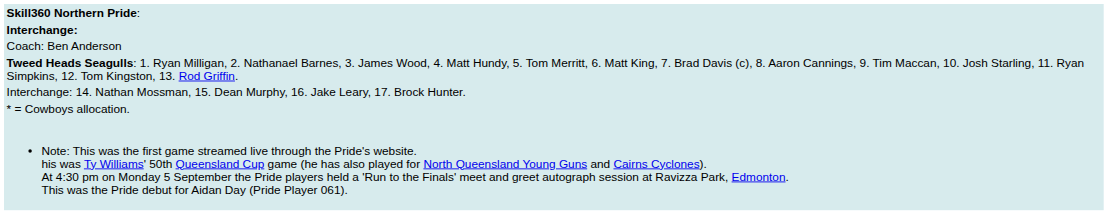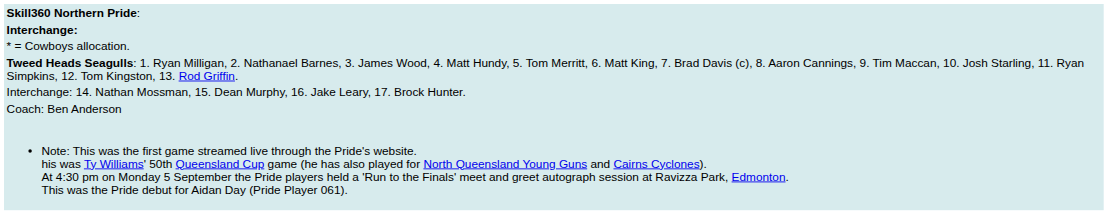row 3 | column 1: Coach: Ben Anderson -> * = Cowboys allocation.
row 6 | column 1: * = Cowboys allocation. -> Coach: Ben Anderson
